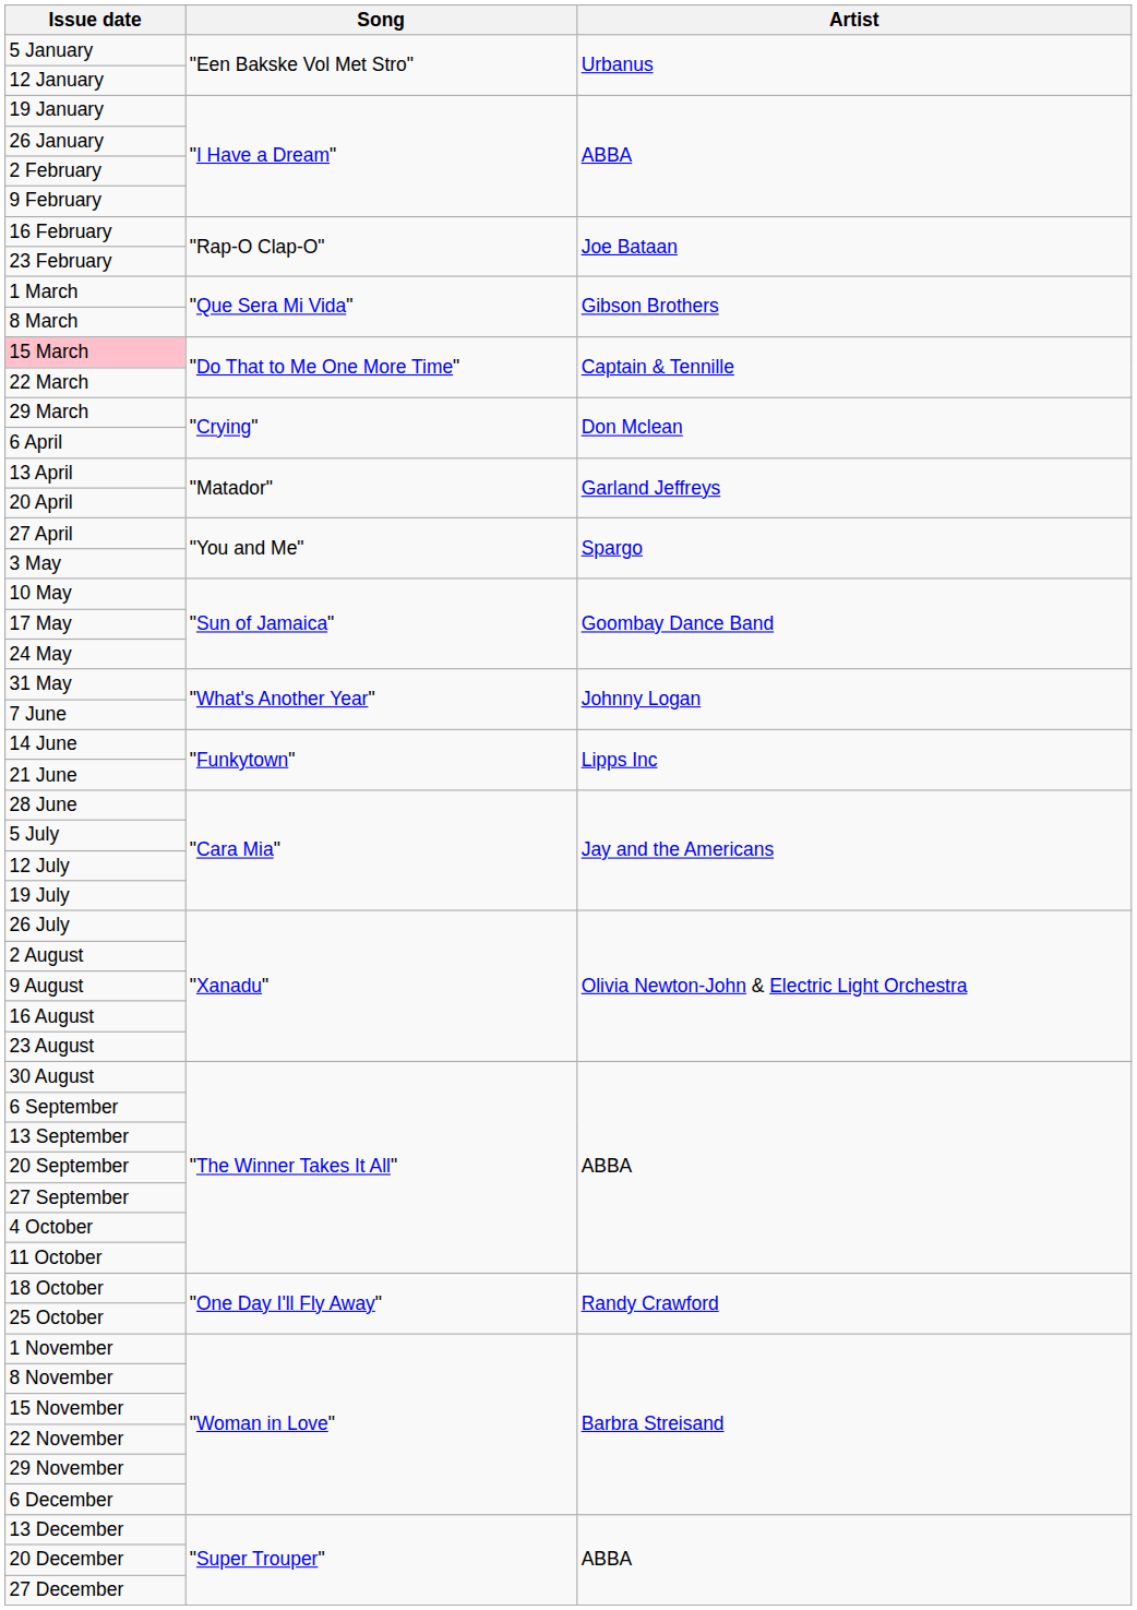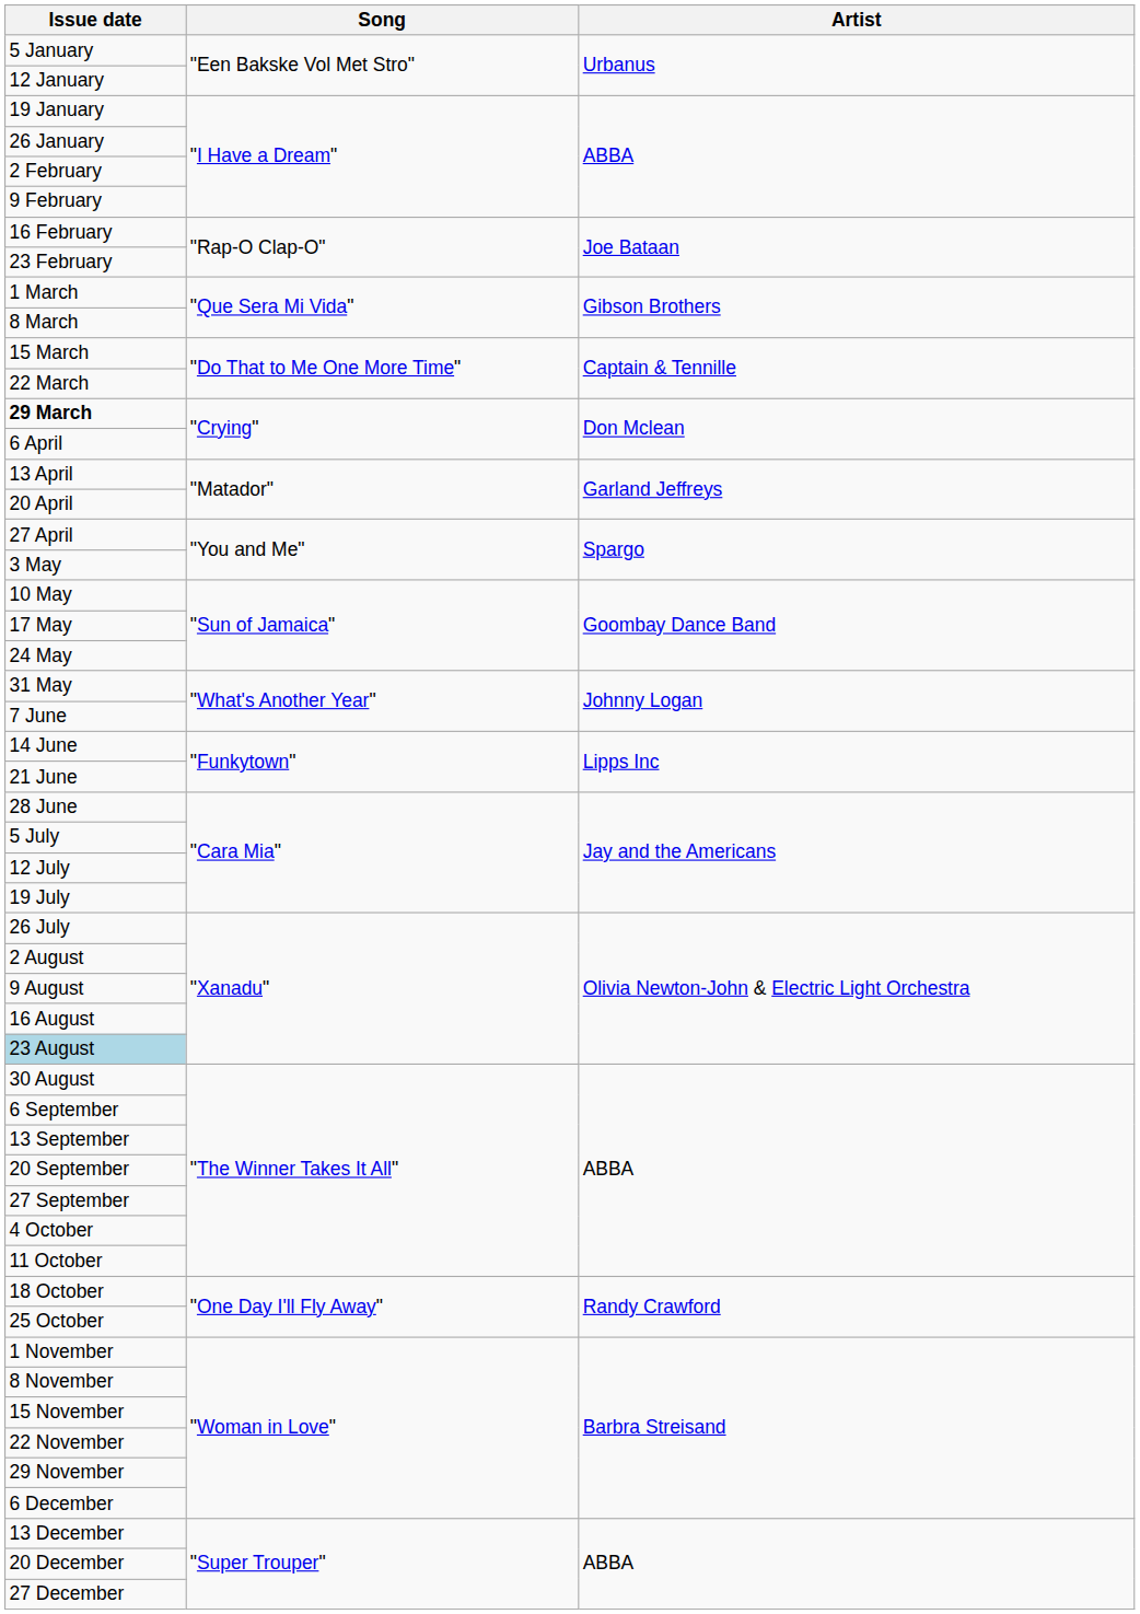15 March | Issue date: pink background -> no background
29 March | Issue date: normal -> bold
23 August | Issue date: no background -> lightblue background
